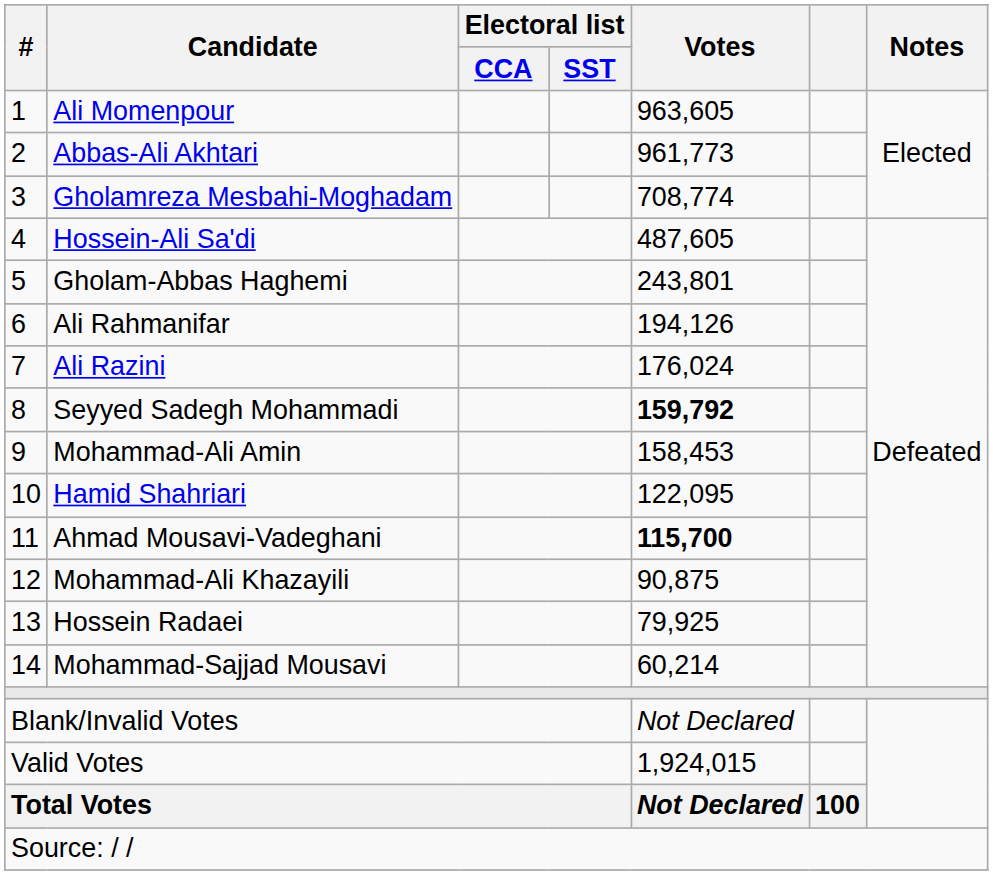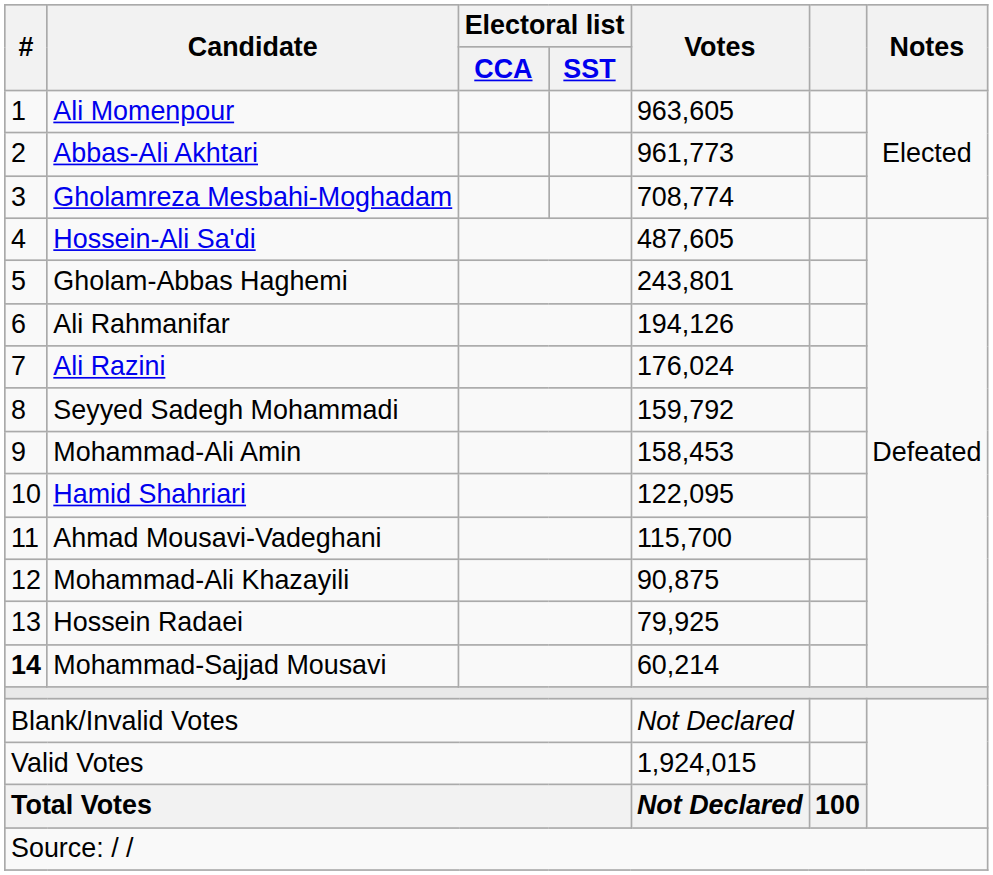Seyyed Sadegh Mohammadi | Votes: bold -> normal
Ahmad Mousavi-Vadeghani | Votes: bold -> normal
Mohammad-Sajjad Mousavi | #: normal -> bold
